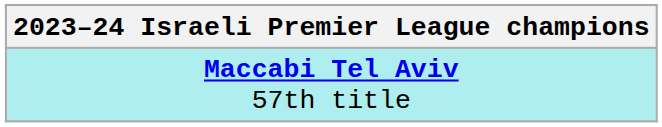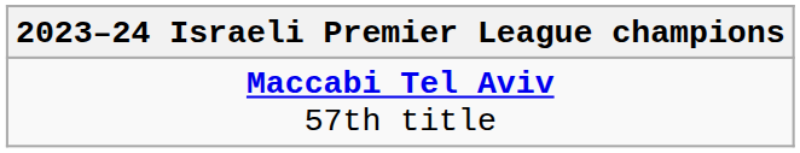row 2 | column 1: paleturquoise background -> no background
